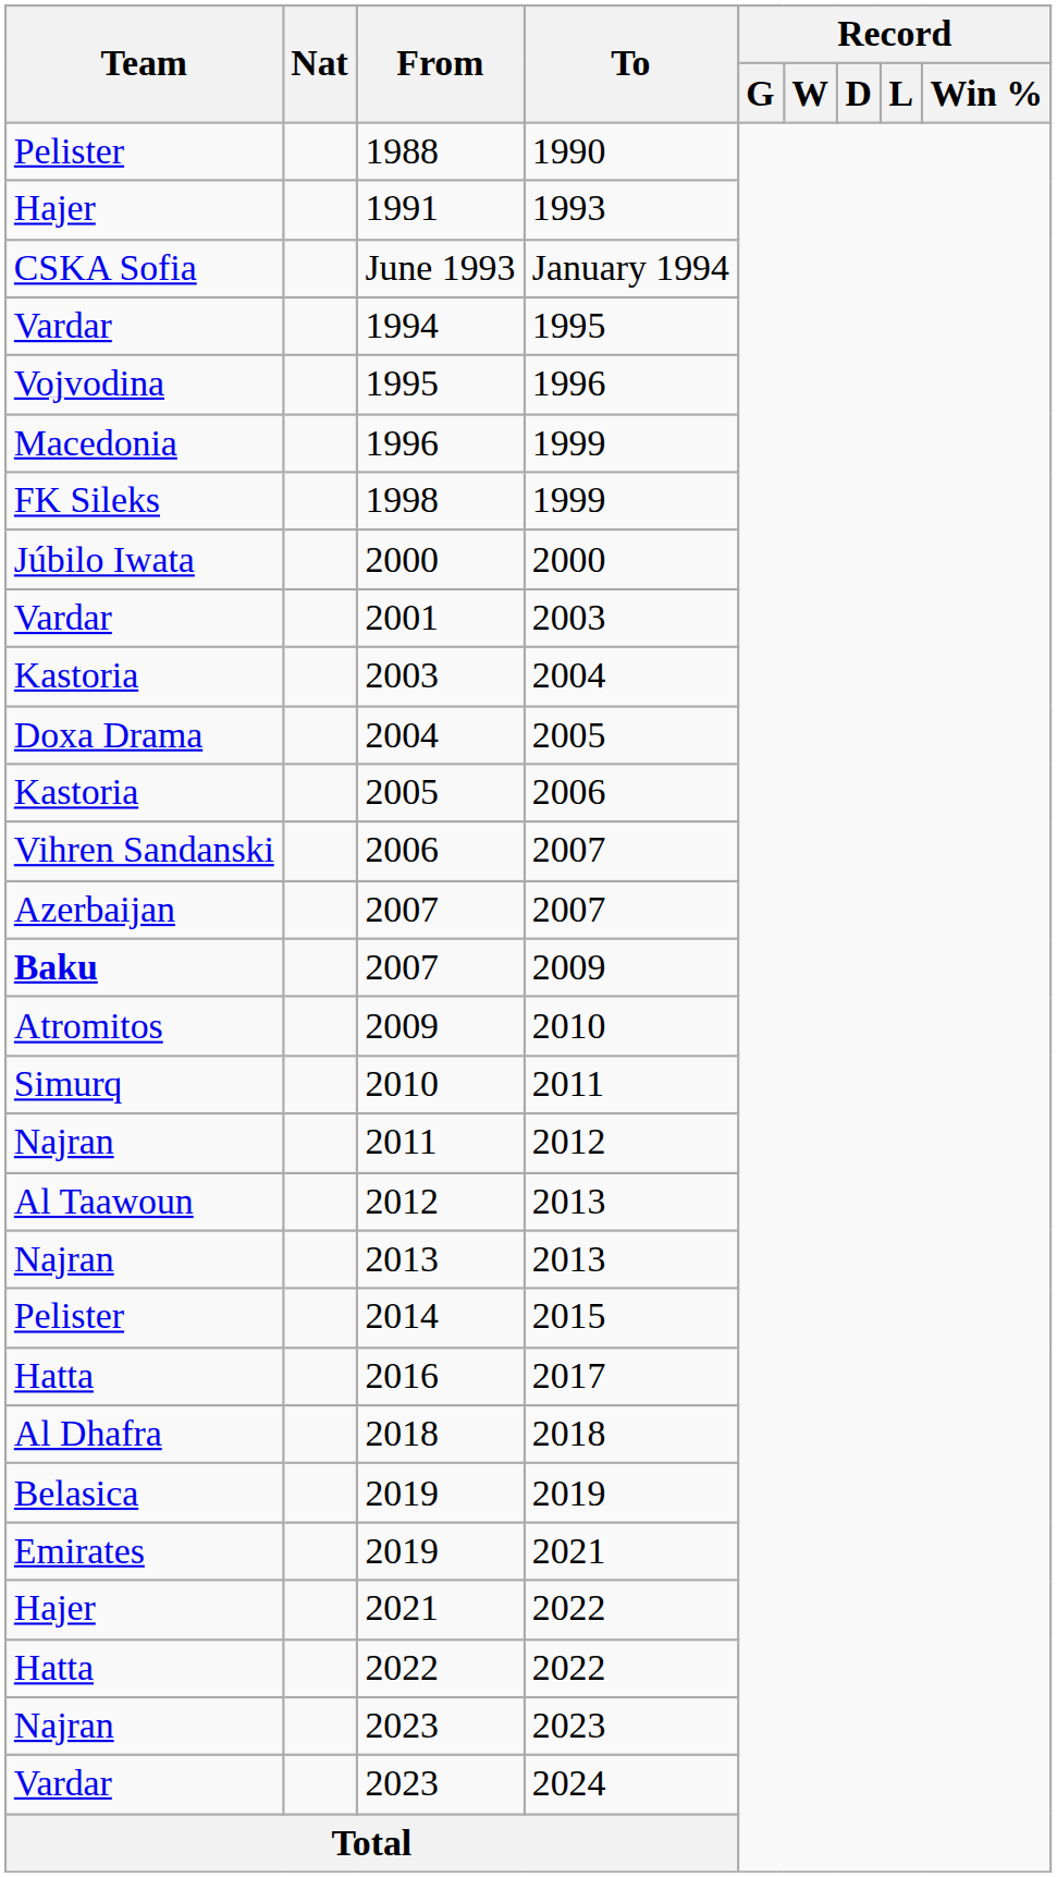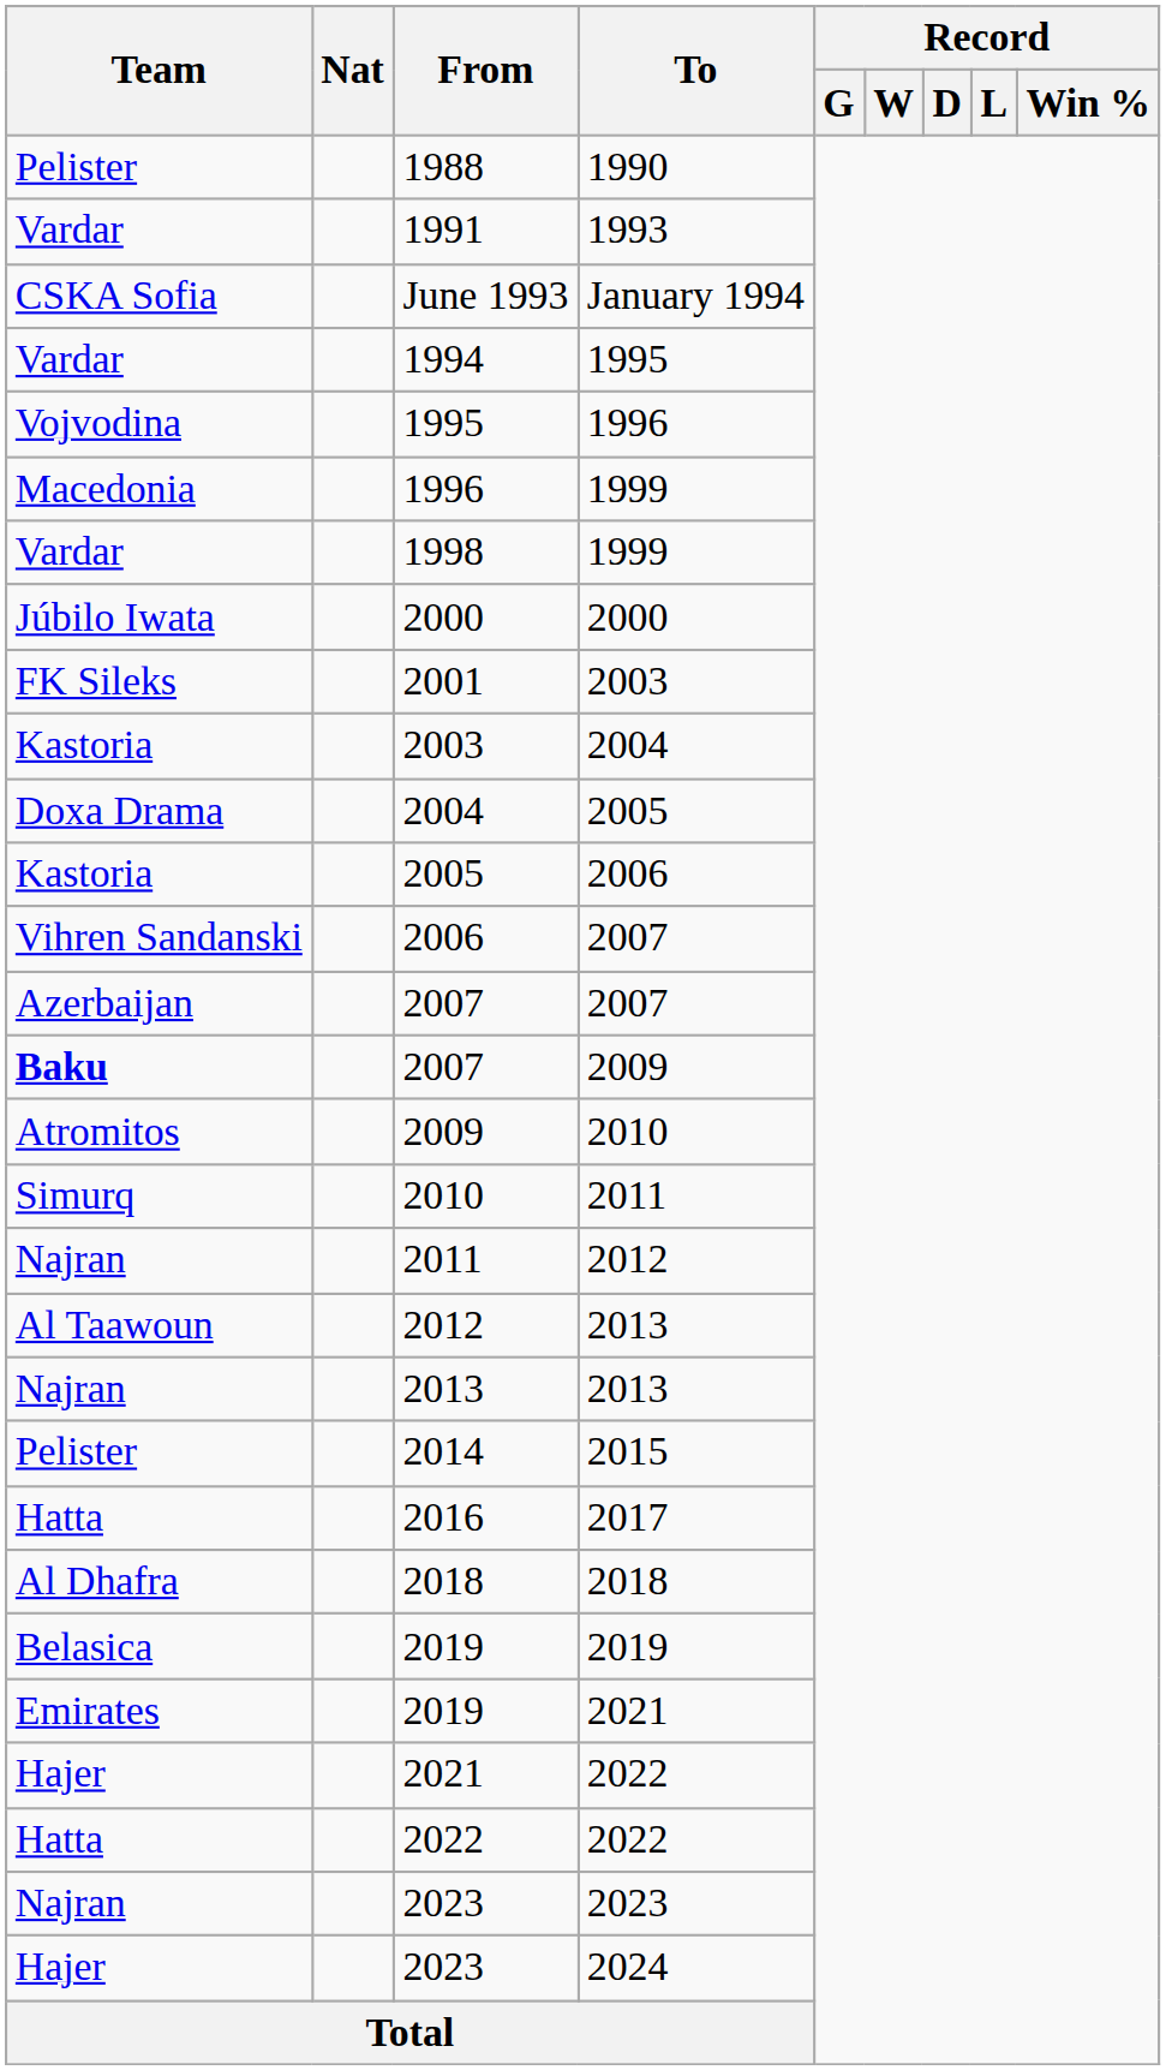1991 | Team: Hajer -> Vardar
1998 | Team: FK Sileks -> Vardar
2001 | Team: Vardar -> FK Sileks
2023 / 2024 | Team: Vardar -> Hajer
